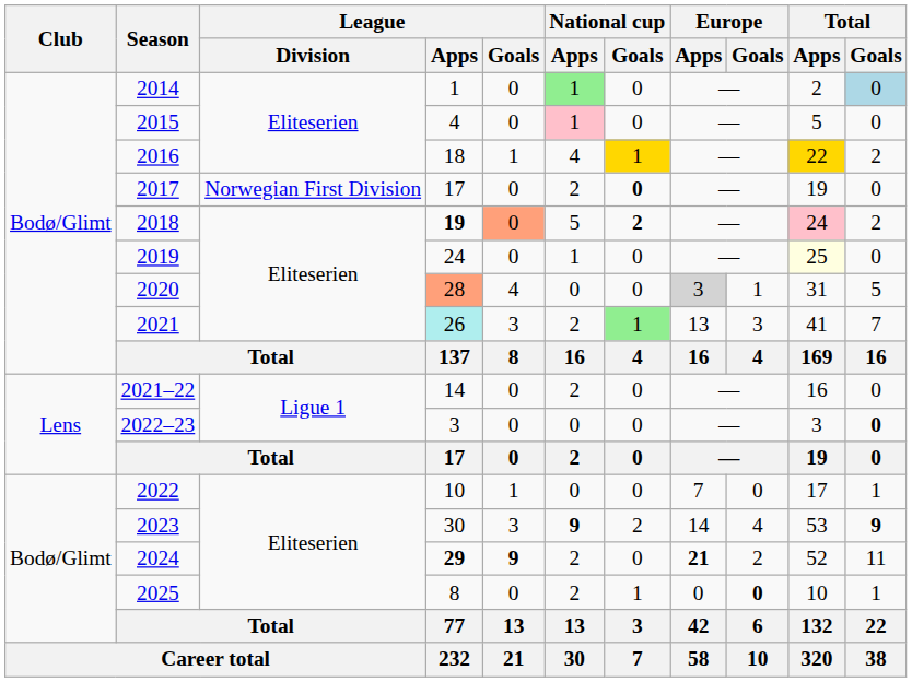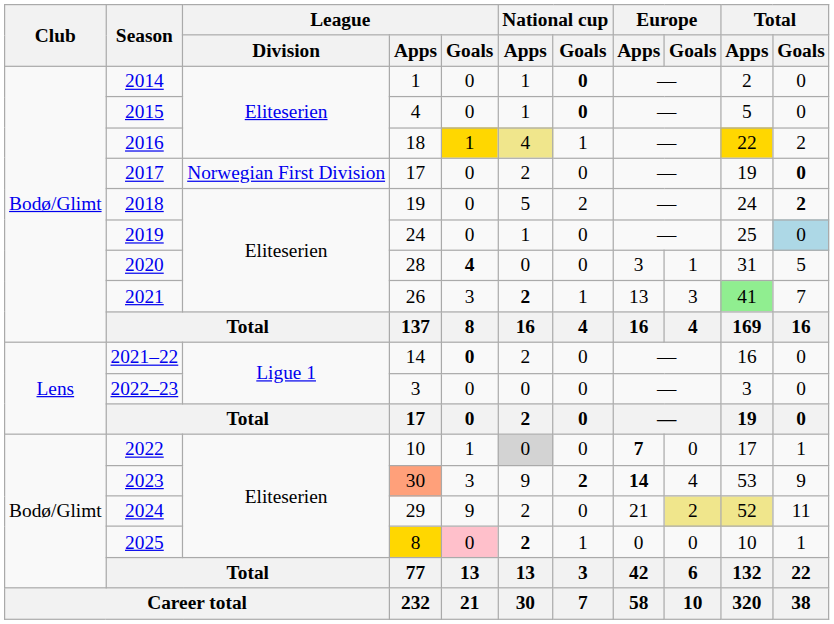2014 | National cup / Apps: lightgreen background -> no background
2014 | National cup / Goals: normal -> bold
2014 | Total / Goals: lightblue background -> no background
2015 | National cup / Apps: pink background -> no background
2015 | National cup / Goals: normal -> bold
2016 | League / Goals: no background -> gold background
2016 | National cup / Apps: no background -> khaki background
2016 | National cup / Goals: gold background -> no background
2017 | National cup / Goals: bold -> normal
2017 | Total / Goals: normal -> bold
2018 | League / Apps: bold -> normal
2018 | League / Goals: lightsalmon background -> no background
2018 | National cup / Goals: bold -> normal
2018 | Total / Apps: pink background -> no background
2018 | Total / Goals: normal -> bold
2019 | Total / Apps: lightyellow background -> no background
2019 | Total / Goals: no background -> lightblue background
2020 | League / Apps: lightsalmon background -> no background
2020 | League / Goals: normal -> bold
2020 | Europe / Apps: lightgrey background -> no background
2021 | League / Apps: paleturquoise background -> no background
2021 | National cup / Apps: normal -> bold
2021 | National cup / Goals: lightgreen background -> no background
2021 | Total / Apps: no background -> lightgreen background
2021–22 | League / Goals: normal -> bold
2022–23 | Total / Goals: bold -> normal
2022 | National cup / Apps: no background -> lightgrey background
2022 | Europe / Apps: normal -> bold
2023 | League / Apps: no background -> lightsalmon background
2023 | National cup / Apps: bold -> normal
2023 | National cup / Goals: normal -> bold
2023 | Europe / Apps: normal -> bold
2023 | Total / Goals: bold -> normal
2024 | League / Apps: bold -> normal
2024 | League / Goals: bold -> normal
2024 | Europe / Apps: bold -> normal
2024 | Europe / Goals: no background -> khaki background
2024 | Total / Apps: no background -> khaki background
2025 | League / Apps: no background -> gold background
2025 | League / Goals: no background -> pink background
2025 | National cup / Apps: normal -> bold
2025 | Europe / Goals: bold -> normal
